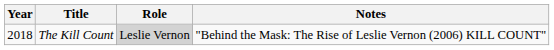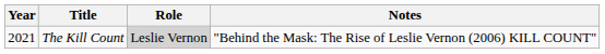The Kill Count | Year: 2018 -> 2021
